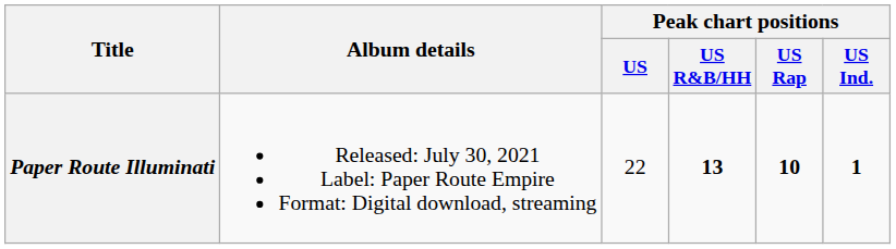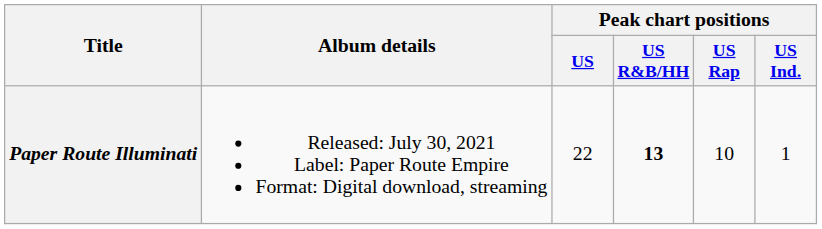Paper Route Illuminati | Peak chart positions / US Rap: bold -> normal
Paper Route Illuminati | Peak chart positions / US Ind.: bold -> normal
